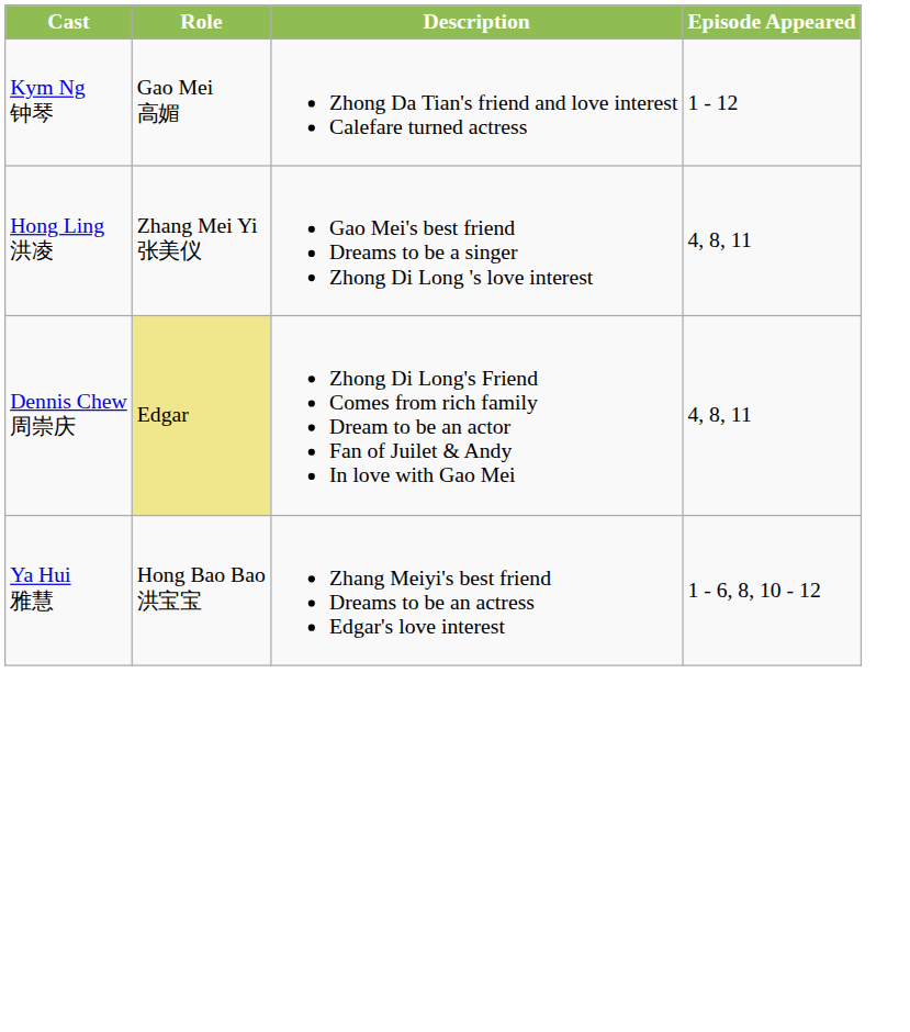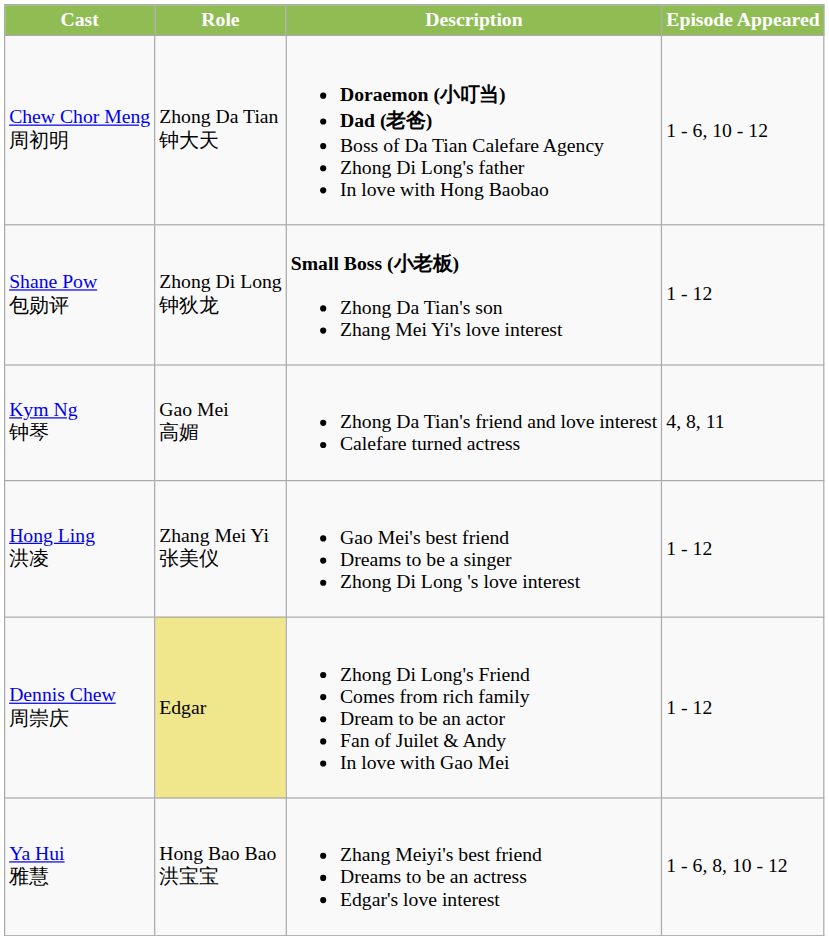+ row: Chew Chor Meng 周初明 | Zhong Da Tian 钟大天 | Doraemon (小叮当) Dad (老爸) Boss of Da Tian Calefare Agency Zhong Di Long's father In love with Hong Baobao | 1 - 6, 10 - 12
+ row: Shane Pow 包勋评 | Zhong Di Long 钟狄龙 | Small Boss (小老板) Zhong Da Tian's son Zhang Mei Yi's love interest | 1 - 12
Kym Ng 钟琴 | Episode Appeared: 1 - 12 -> 4, 8, 11
Hong Ling 洪凌 | Episode Appeared: 4, 8, 11 -> 1 - 12
Dennis Chew 周崇庆 | Episode Appeared: 4, 8, 11 -> 1 - 12
